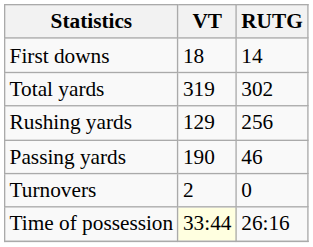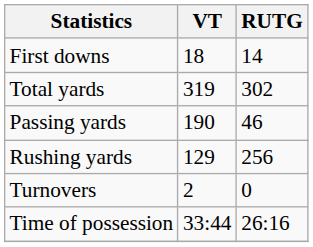rows swapped: Rushing yards <-> Passing yards
Time of possession | VT: lightyellow background -> no background
